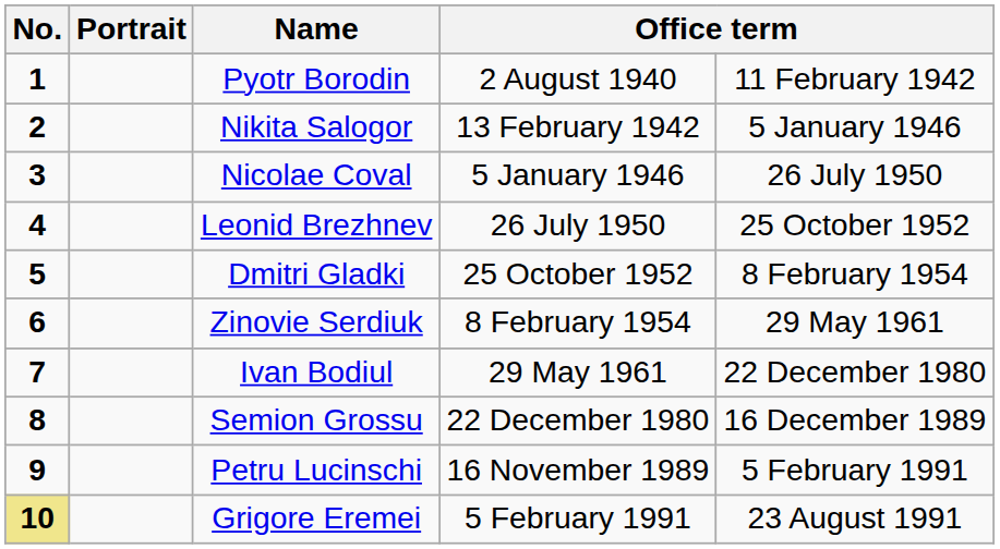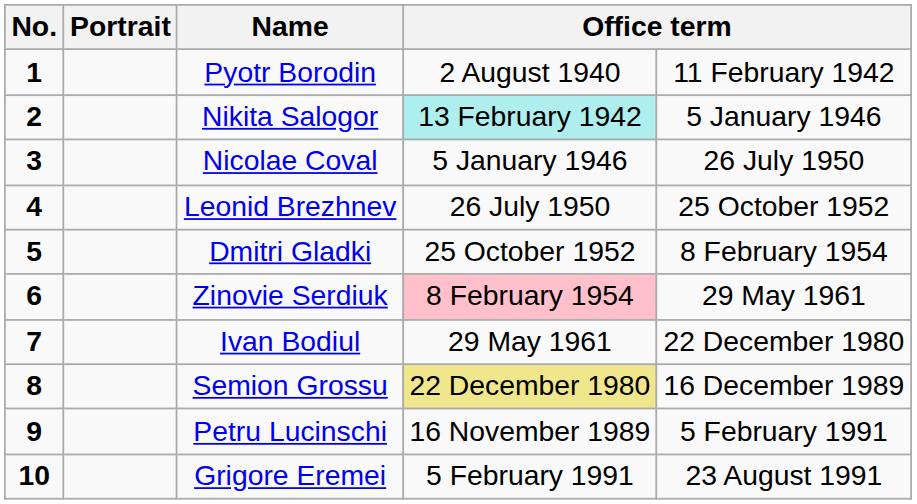Nikita Salogor | column 4: no background -> paleturquoise background
Zinovie Serdiuk | column 4: no background -> pink background
Semion Grossu | column 4: no background -> khaki background
Grigore Eremei | No.: khaki background -> no background
